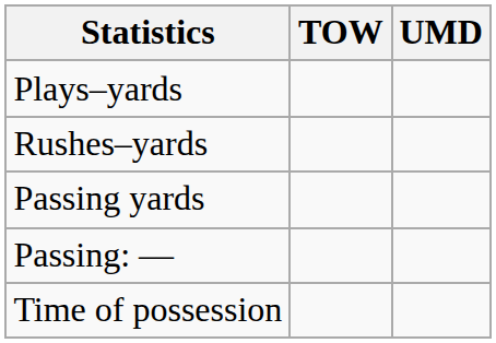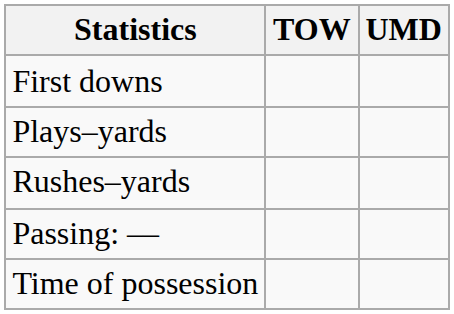+ row: First downs
- row: Passing yards
